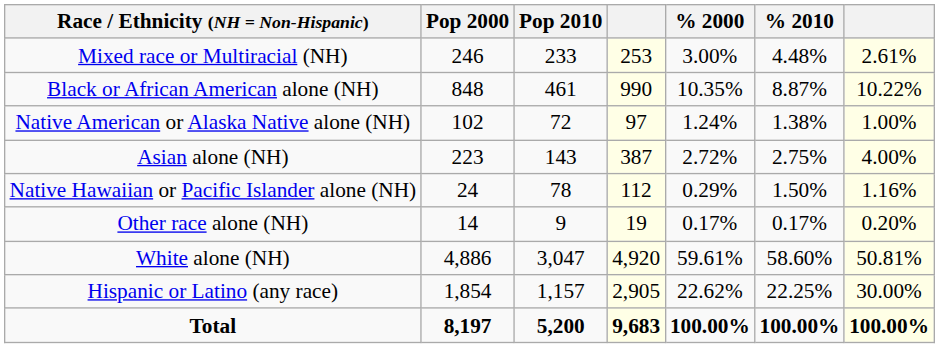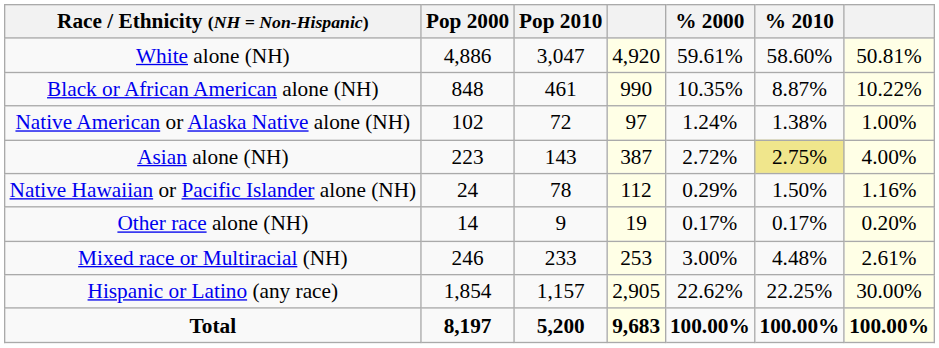rows swapped: White alone (NH) <-> Mixed race or Multiracial (NH)
Asian alone (NH) | % 2010: no background -> khaki background
